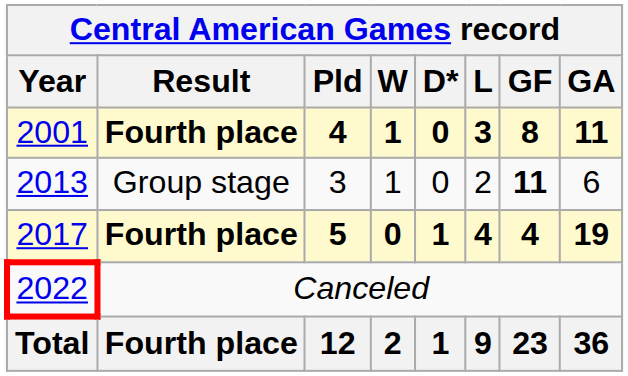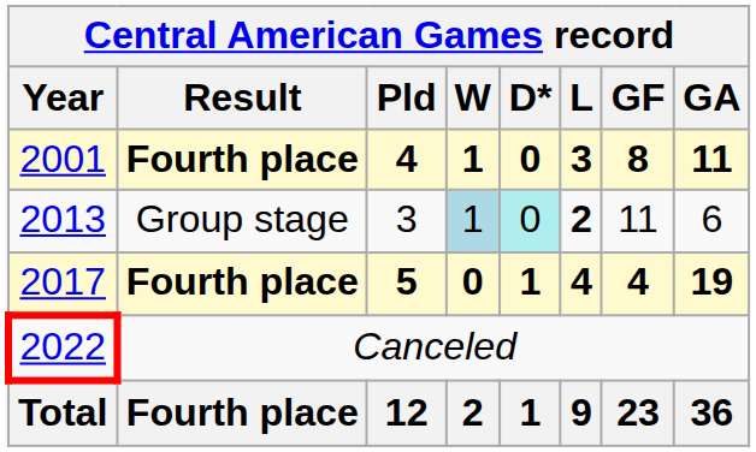2013 | Central American Games record / W: no background -> lightblue background
2013 | Central American Games record / D*: no background -> paleturquoise background
2013 | Central American Games record / L: normal -> bold
2013 | Central American Games record / GF: bold -> normal
